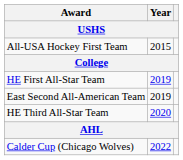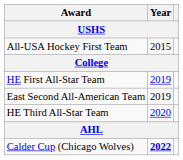Calder Cup (Chicago Wolves) | Year: normal -> bold
